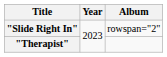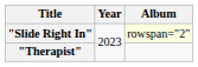"Slide Right In" | Album: no background -> lightyellow background
